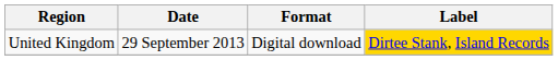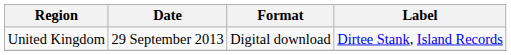United Kingdom | Label: gold background -> no background
